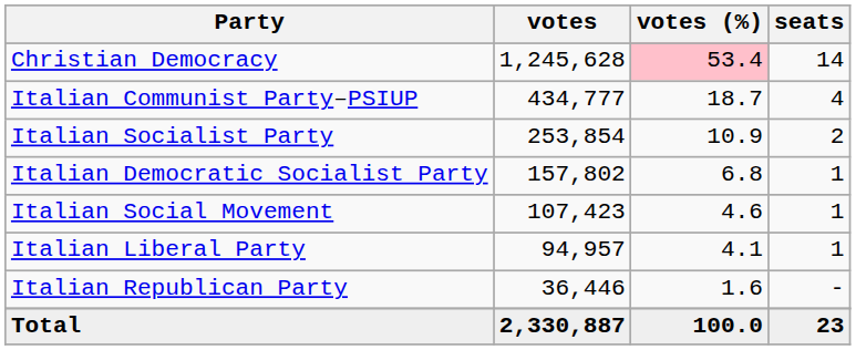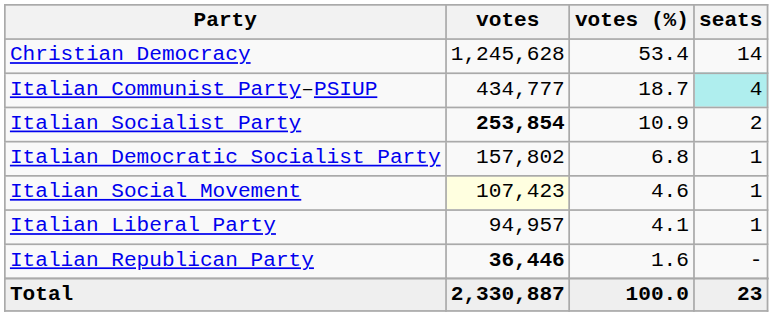Christian Democracy | votes (%): pink background -> no background
Italian Communist Party–PSIUP | seats: no background -> paleturquoise background
Italian Socialist Party | votes: normal -> bold
Italian Social Movement | votes: no background -> lightyellow background
Italian Republican Party | votes: normal -> bold
